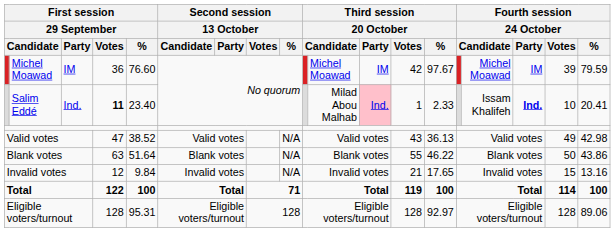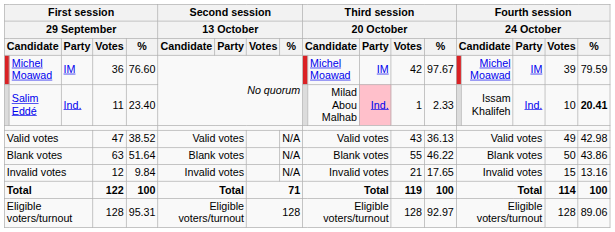Salim Eddé | First session / 29 September / Votes: bold -> normal
Salim Eddé | Fourth session / 24 October / Party: bold -> normal
Salim Eddé | Fourth session / 24 October / %: normal -> bold
